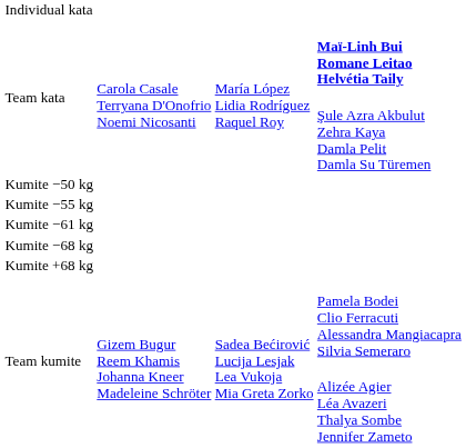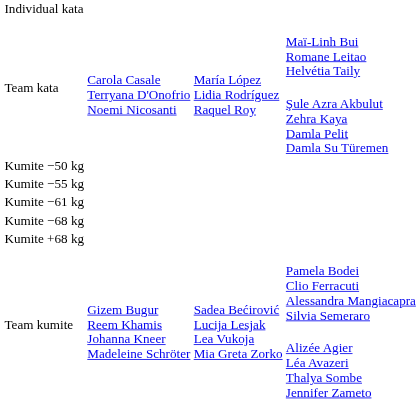Team kata / Maï-Linh Bui Romane Leitao Helvétia Taily | column 4: bold -> normal
